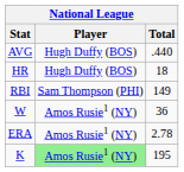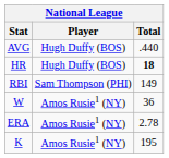HR | Total: normal -> bold
K | Player: lightgreen background -> no background
